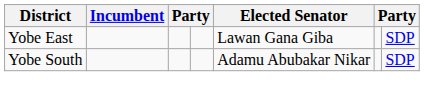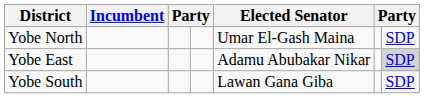+ row: Yobe North | Umar El-Gash Maina | SDP
Yobe East | Elected Senator: Lawan Gana Giba -> Adamu Abubakar Nikar
Yobe East | column 7: no background -> lightgrey background
Yobe South | Elected Senator: Adamu Abubakar Nikar -> Lawan Gana Giba
